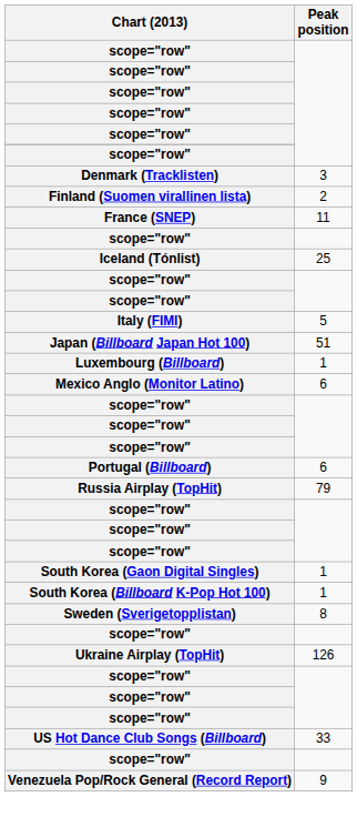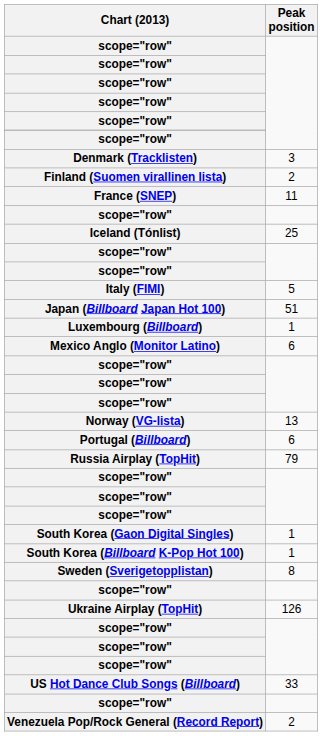+ row: Norway (VG-lista) | 13
Venezuela Pop/Rock General (Record Report) | Peak position: 9 -> 2
